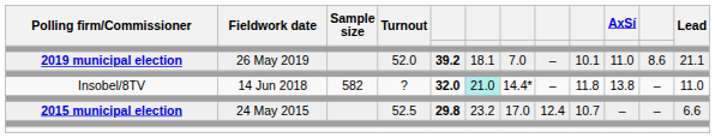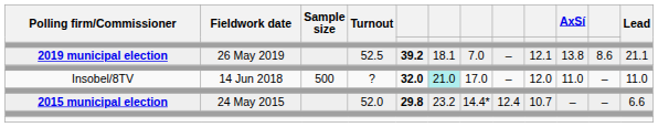2019 municipal election | Turnout: 52.0 -> 52.5
2019 municipal election | column 9: 10.1 -> 12.1
2019 municipal election | AxSí: 11.0 -> 13.8
Insobel/8TV | Sample size: 582 -> 500
Insobel/8TV | column 7: 14.4* -> 17.0
Insobel/8TV | column 9: 11.8 -> 12.0
Insobel/8TV | AxSí: 13.8 -> 11.0
2015 municipal election | Turnout: 52.5 -> 52.0
2015 municipal election | column 7: 17.0 -> 14.4*
